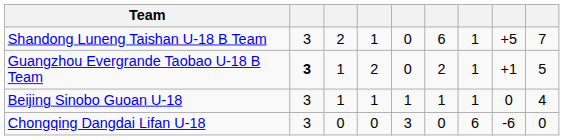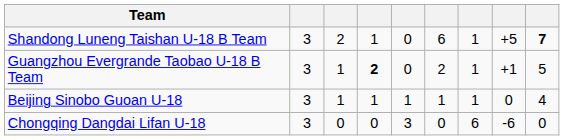Shandong Luneng Taishan U-18 B Team | column 9: normal -> bold
Guangzhou Evergrande Taobao U-18 B Team | column 2: bold -> normal
Guangzhou Evergrande Taobao U-18 B Team | column 4: normal -> bold
